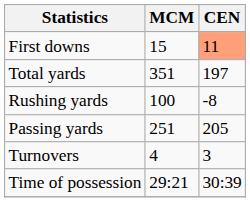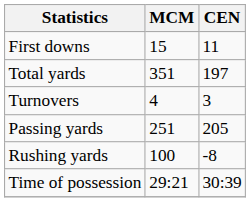First downs | CEN: lightsalmon background -> no background
rows swapped: Rushing yards <-> Turnovers
